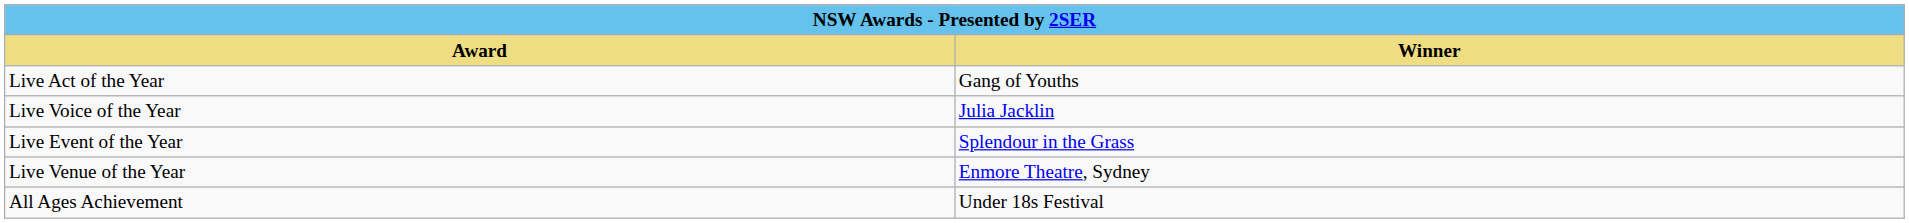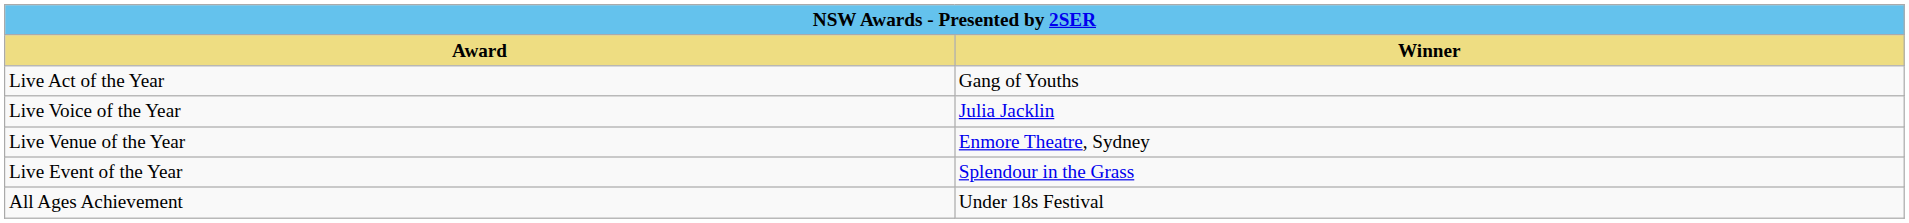rows swapped: Live Venue of the Year <-> Live Event of the Year
